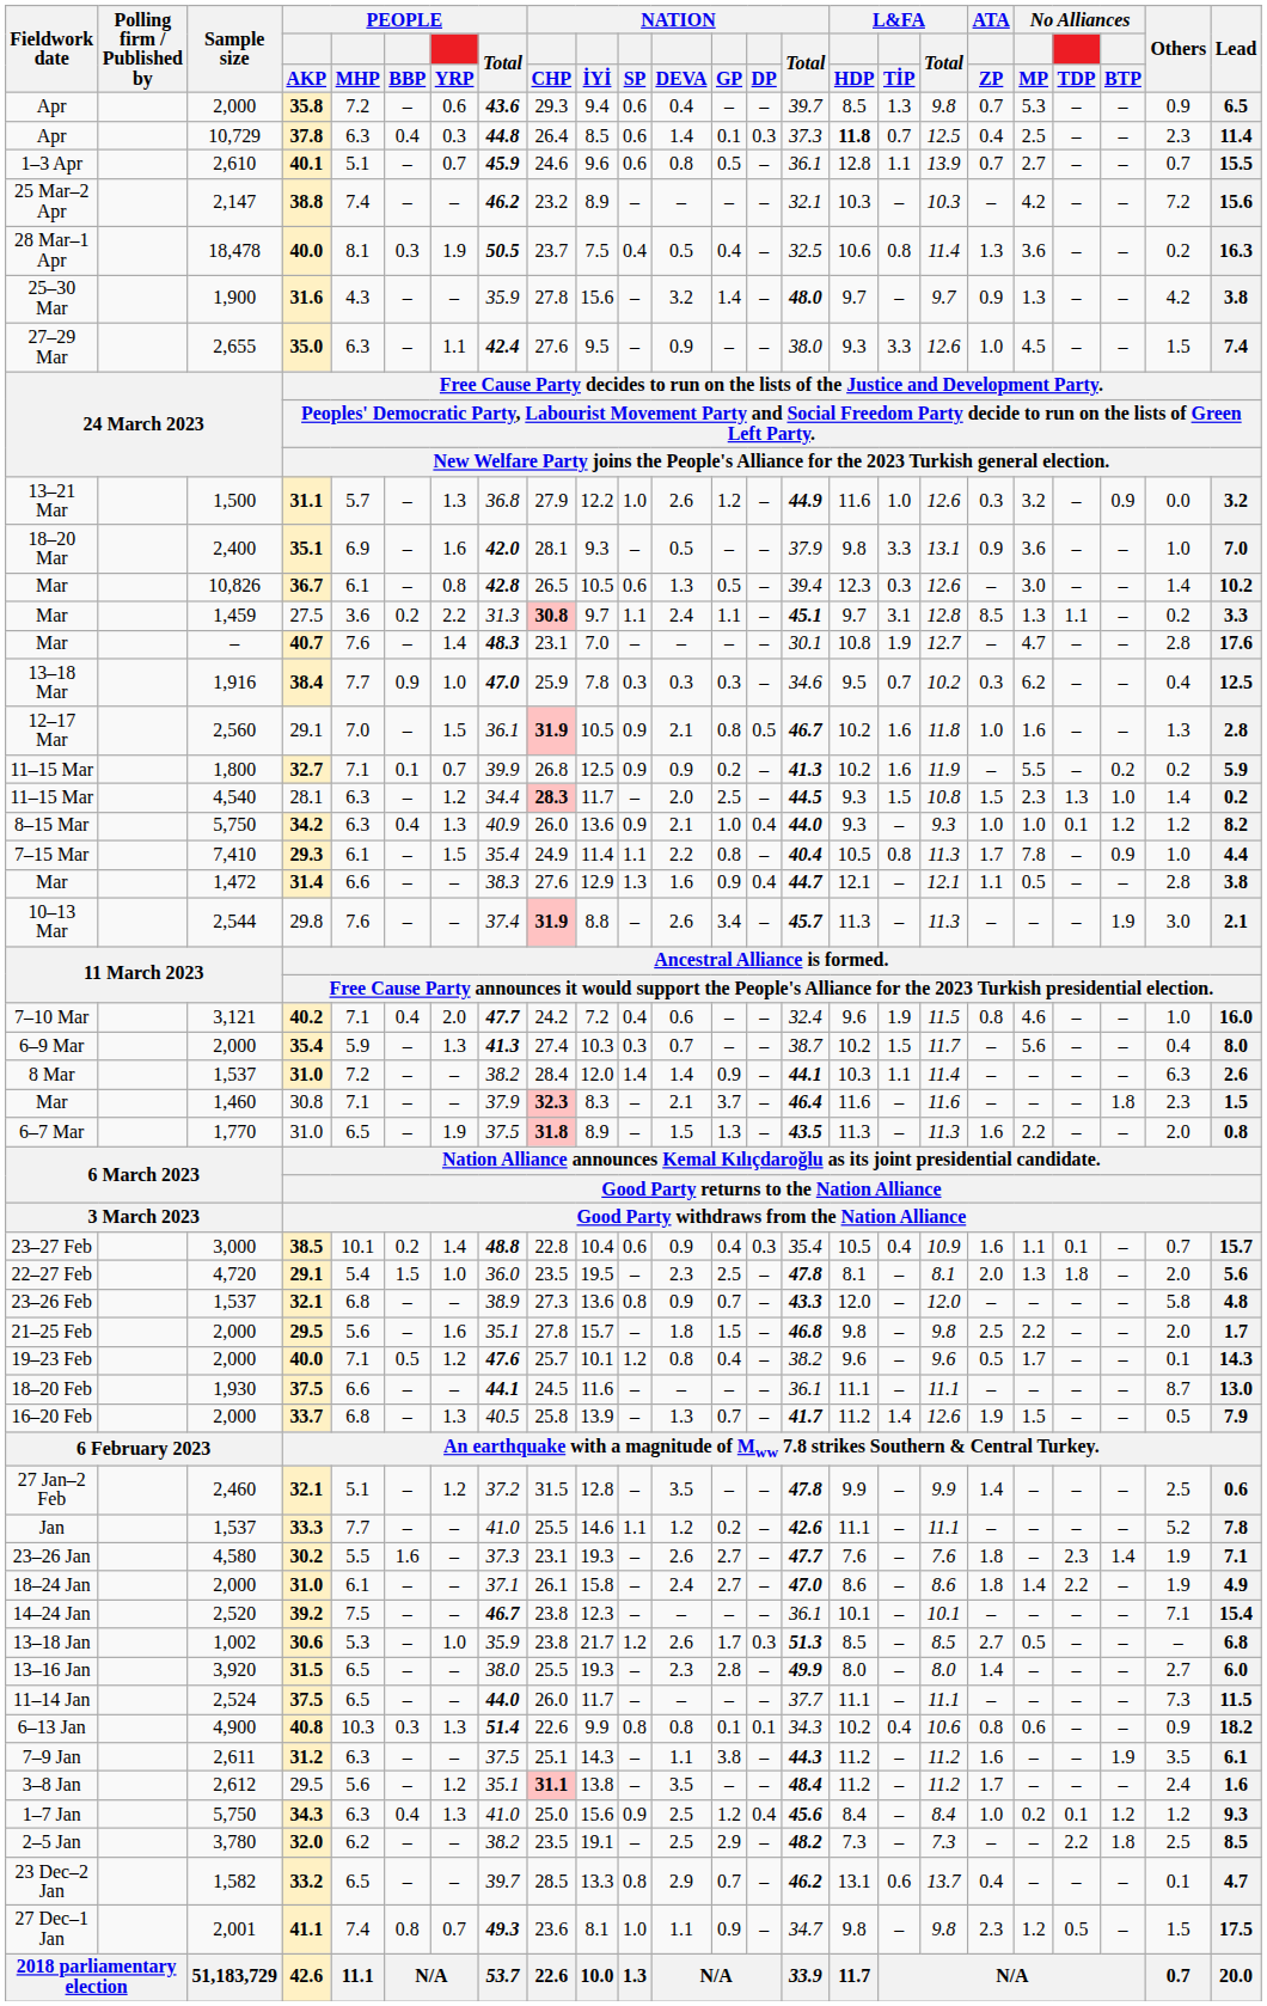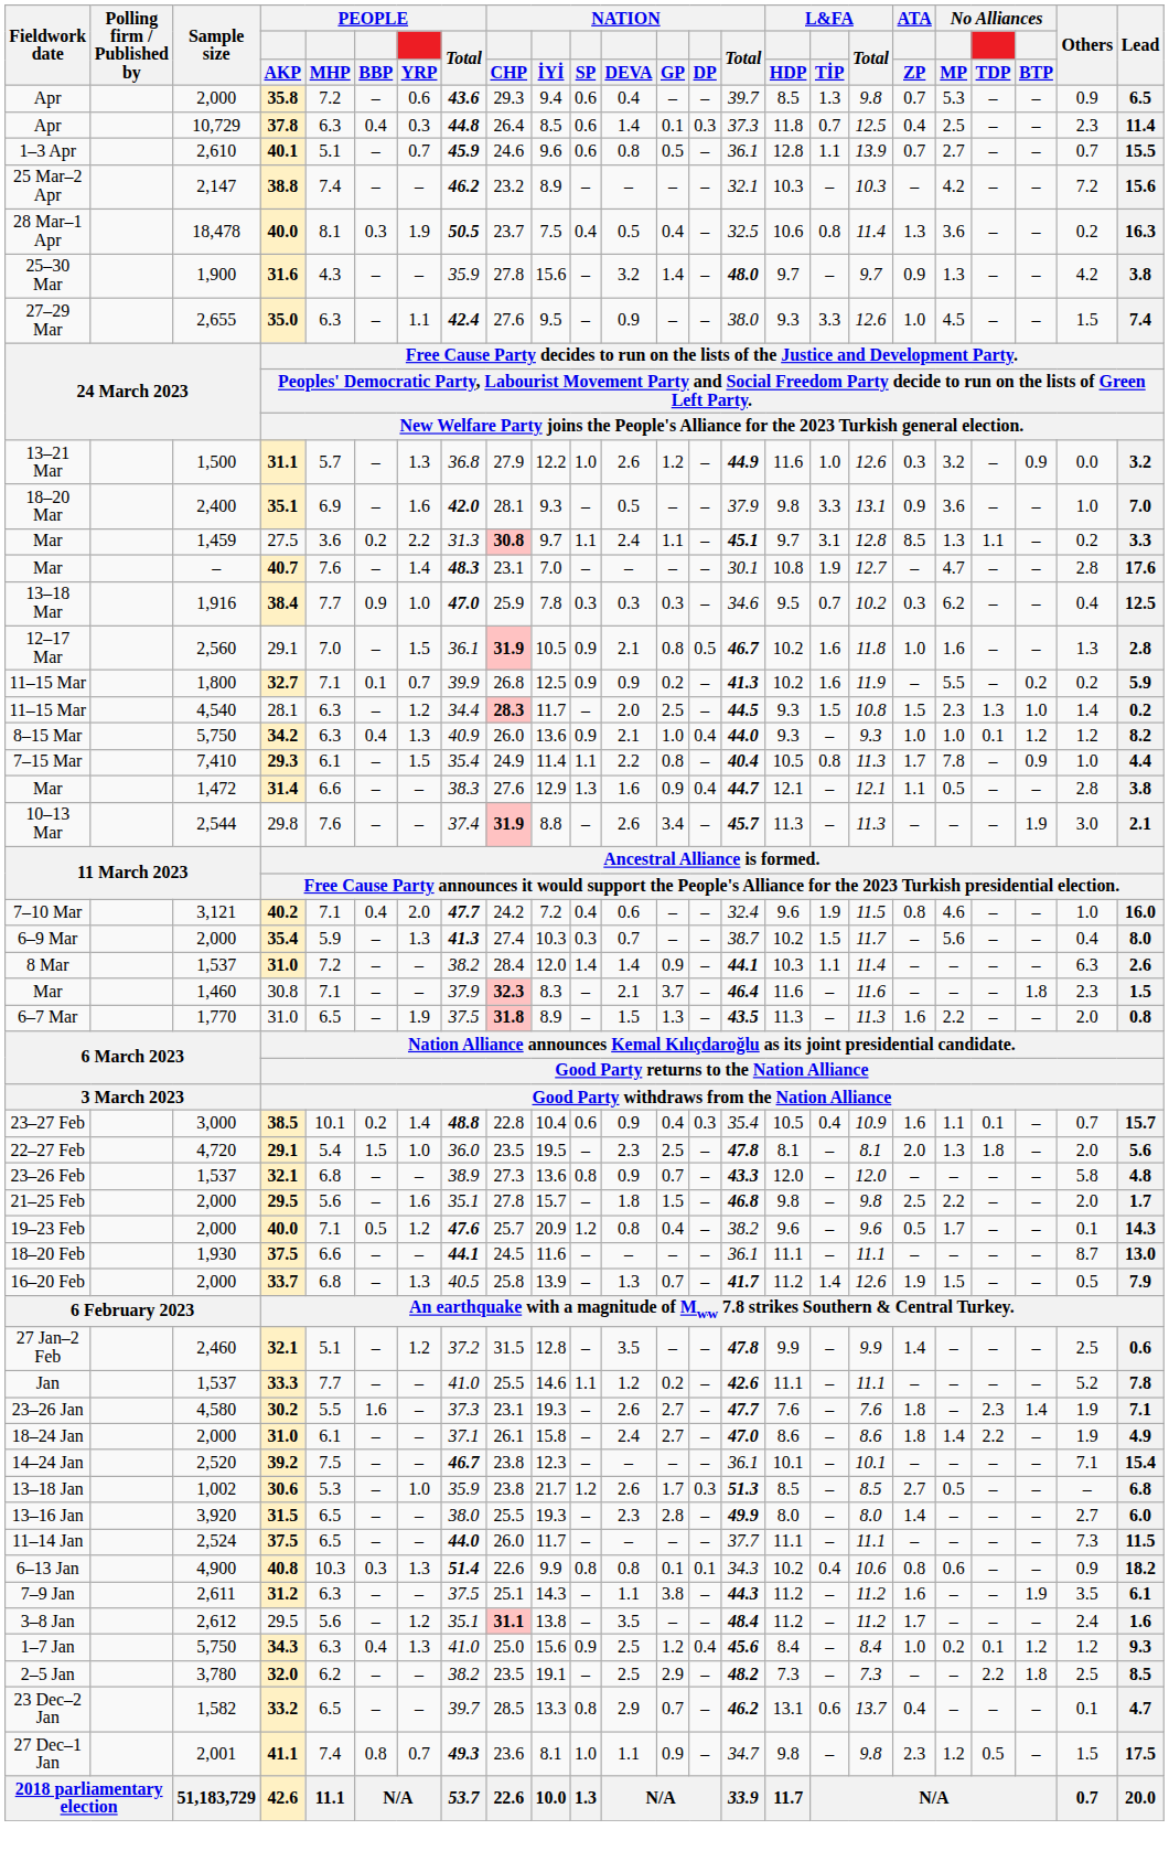Apr / 37.8 | L&FA / HDP: bold -> normal
- row: Mar | 10,826 | 36.7 | 6.1 | – | 0.8 | 42.8 | 26.5 | 10.5 | 0.6 | 1.3 | 0.5 | – | 39.4 | 12.3 | 0.3 | 12.6 | – | 3.0 | – | – | 1.4 | 10.2
19–23 Feb | NATION / İYİ: 10.1 -> 20.9
